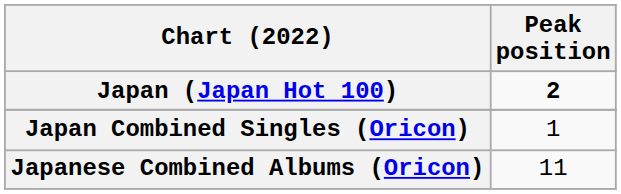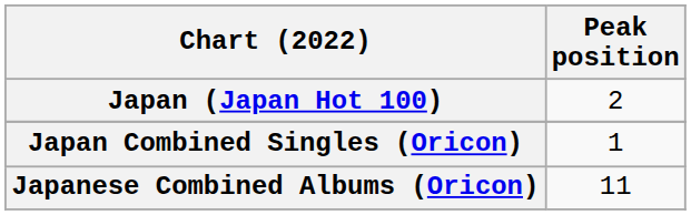Japan (Japan Hot 100) | Peak position: bold -> normal
